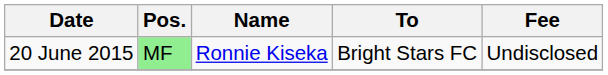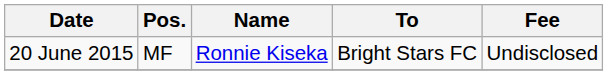20 June 2015 | Pos.: lightgreen background -> no background
